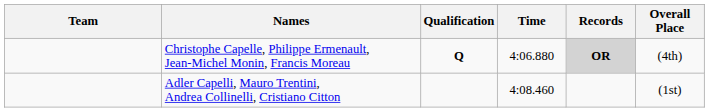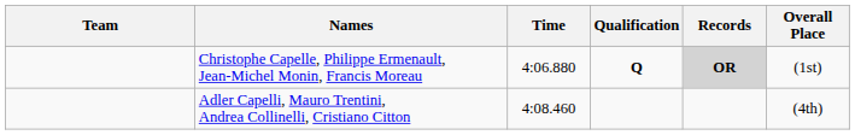columns swapped: Time <-> Qualification
row 2 | Overall Place: (4th) -> (1st)
row 3 | Overall Place: (1st) -> (4th)
